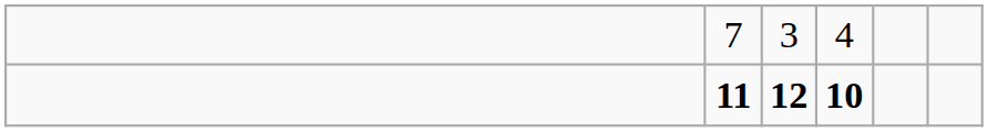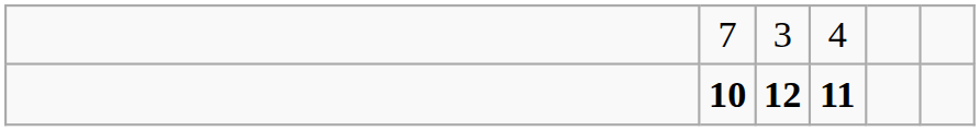row 2 | column 2: 11 -> 10
row 2 | column 4: 10 -> 11
